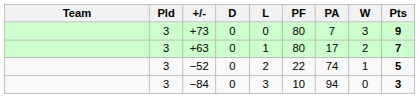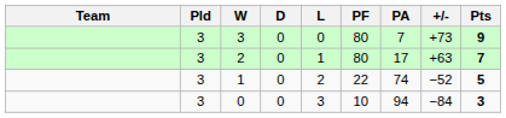columns swapped: W <-> +/-
